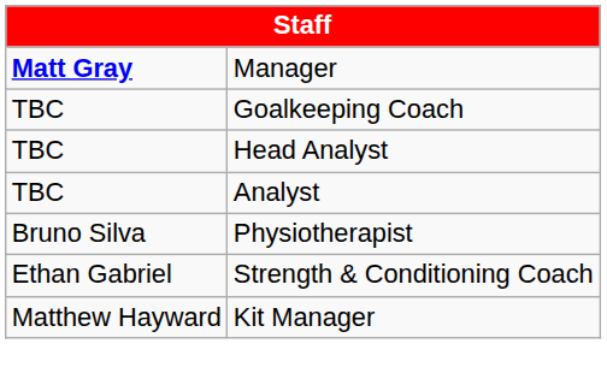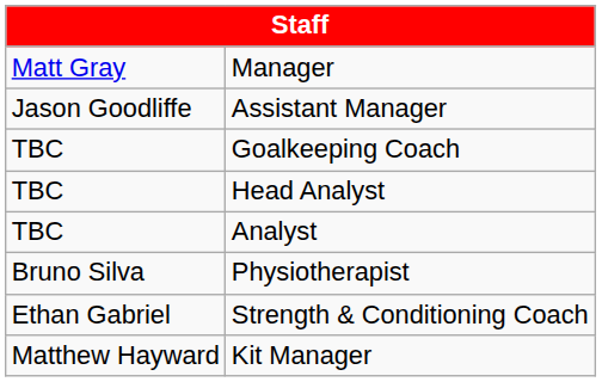Manager | column 1: bold -> normal
+ row: Jason Goodliffe | Assistant Manager
